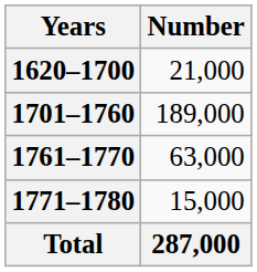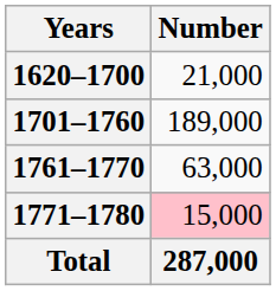1771–1780 | Number: no background -> pink background
